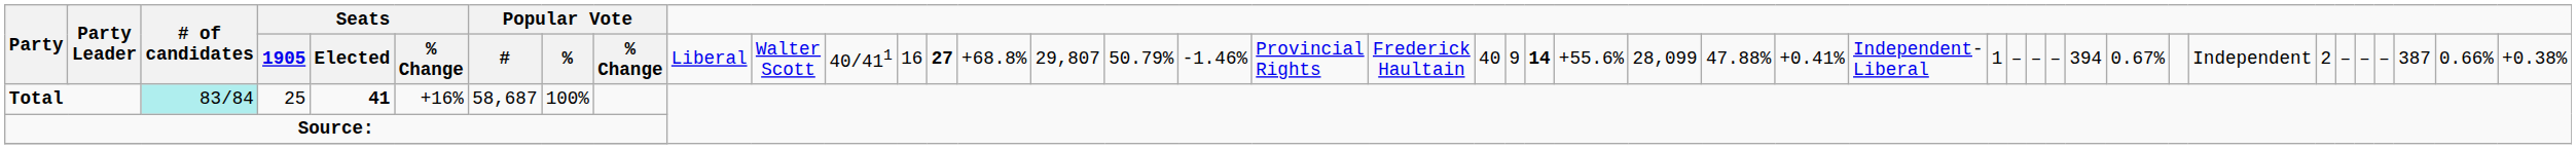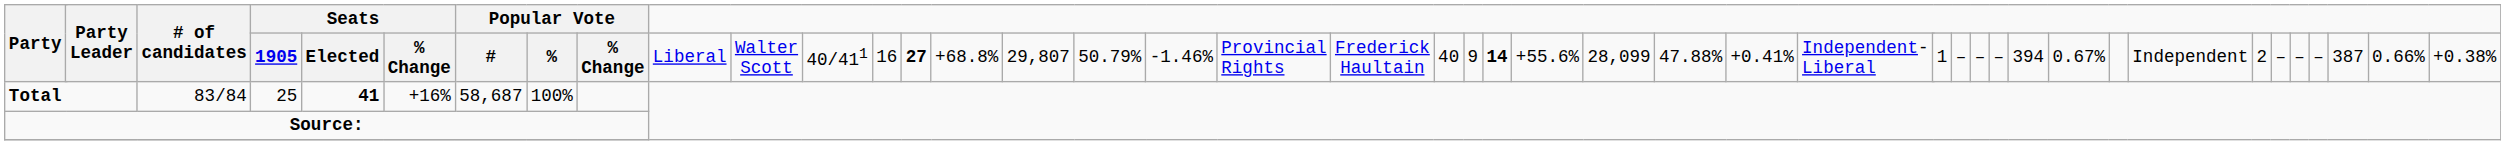Total | # of candidates: paleturquoise background -> no background
